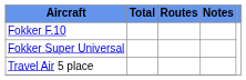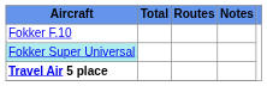Fokker Super Universal | Aircraft: no background -> paleturquoise background
Travel Air 5 place | Aircraft: normal -> bold
